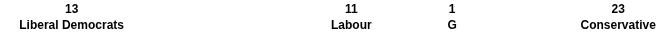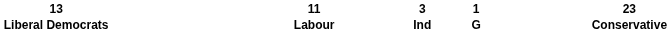+ column: 3 | Ind
